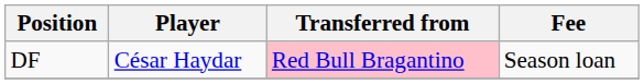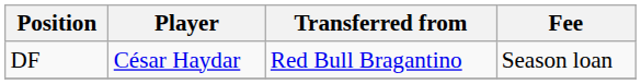DF | Transferred from: pink background -> no background
